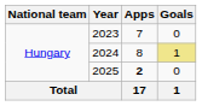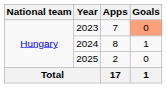2023 | Goals: no background -> lightsalmon background
2024 | Goals: khaki background -> no background
2025 | Apps: bold -> normal
